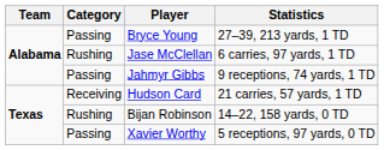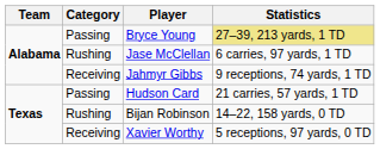Bryce Young | Statistics: no background -> khaki background
Jahmyr Gibbs | Category: Passing -> Receiving
Hudson Card | Category: Receiving -> Passing
Xavier Worthy | Category: Passing -> Receiving
